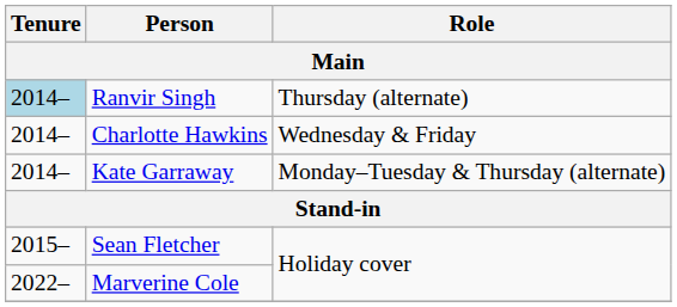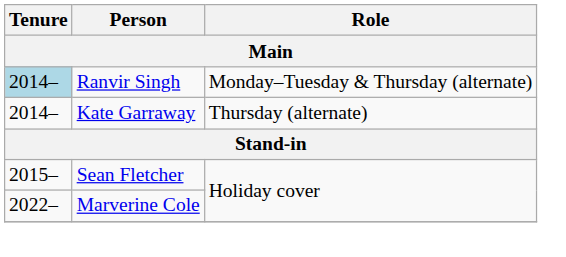Ranvir Singh | Role: Thursday (alternate) -> Monday–Tuesday & Thursday (alternate)
- row: 2014– | Charlotte Hawkins | Wednesday & Friday
Kate Garraway | Role: Monday–Tuesday & Thursday (alternate) -> Thursday (alternate)
